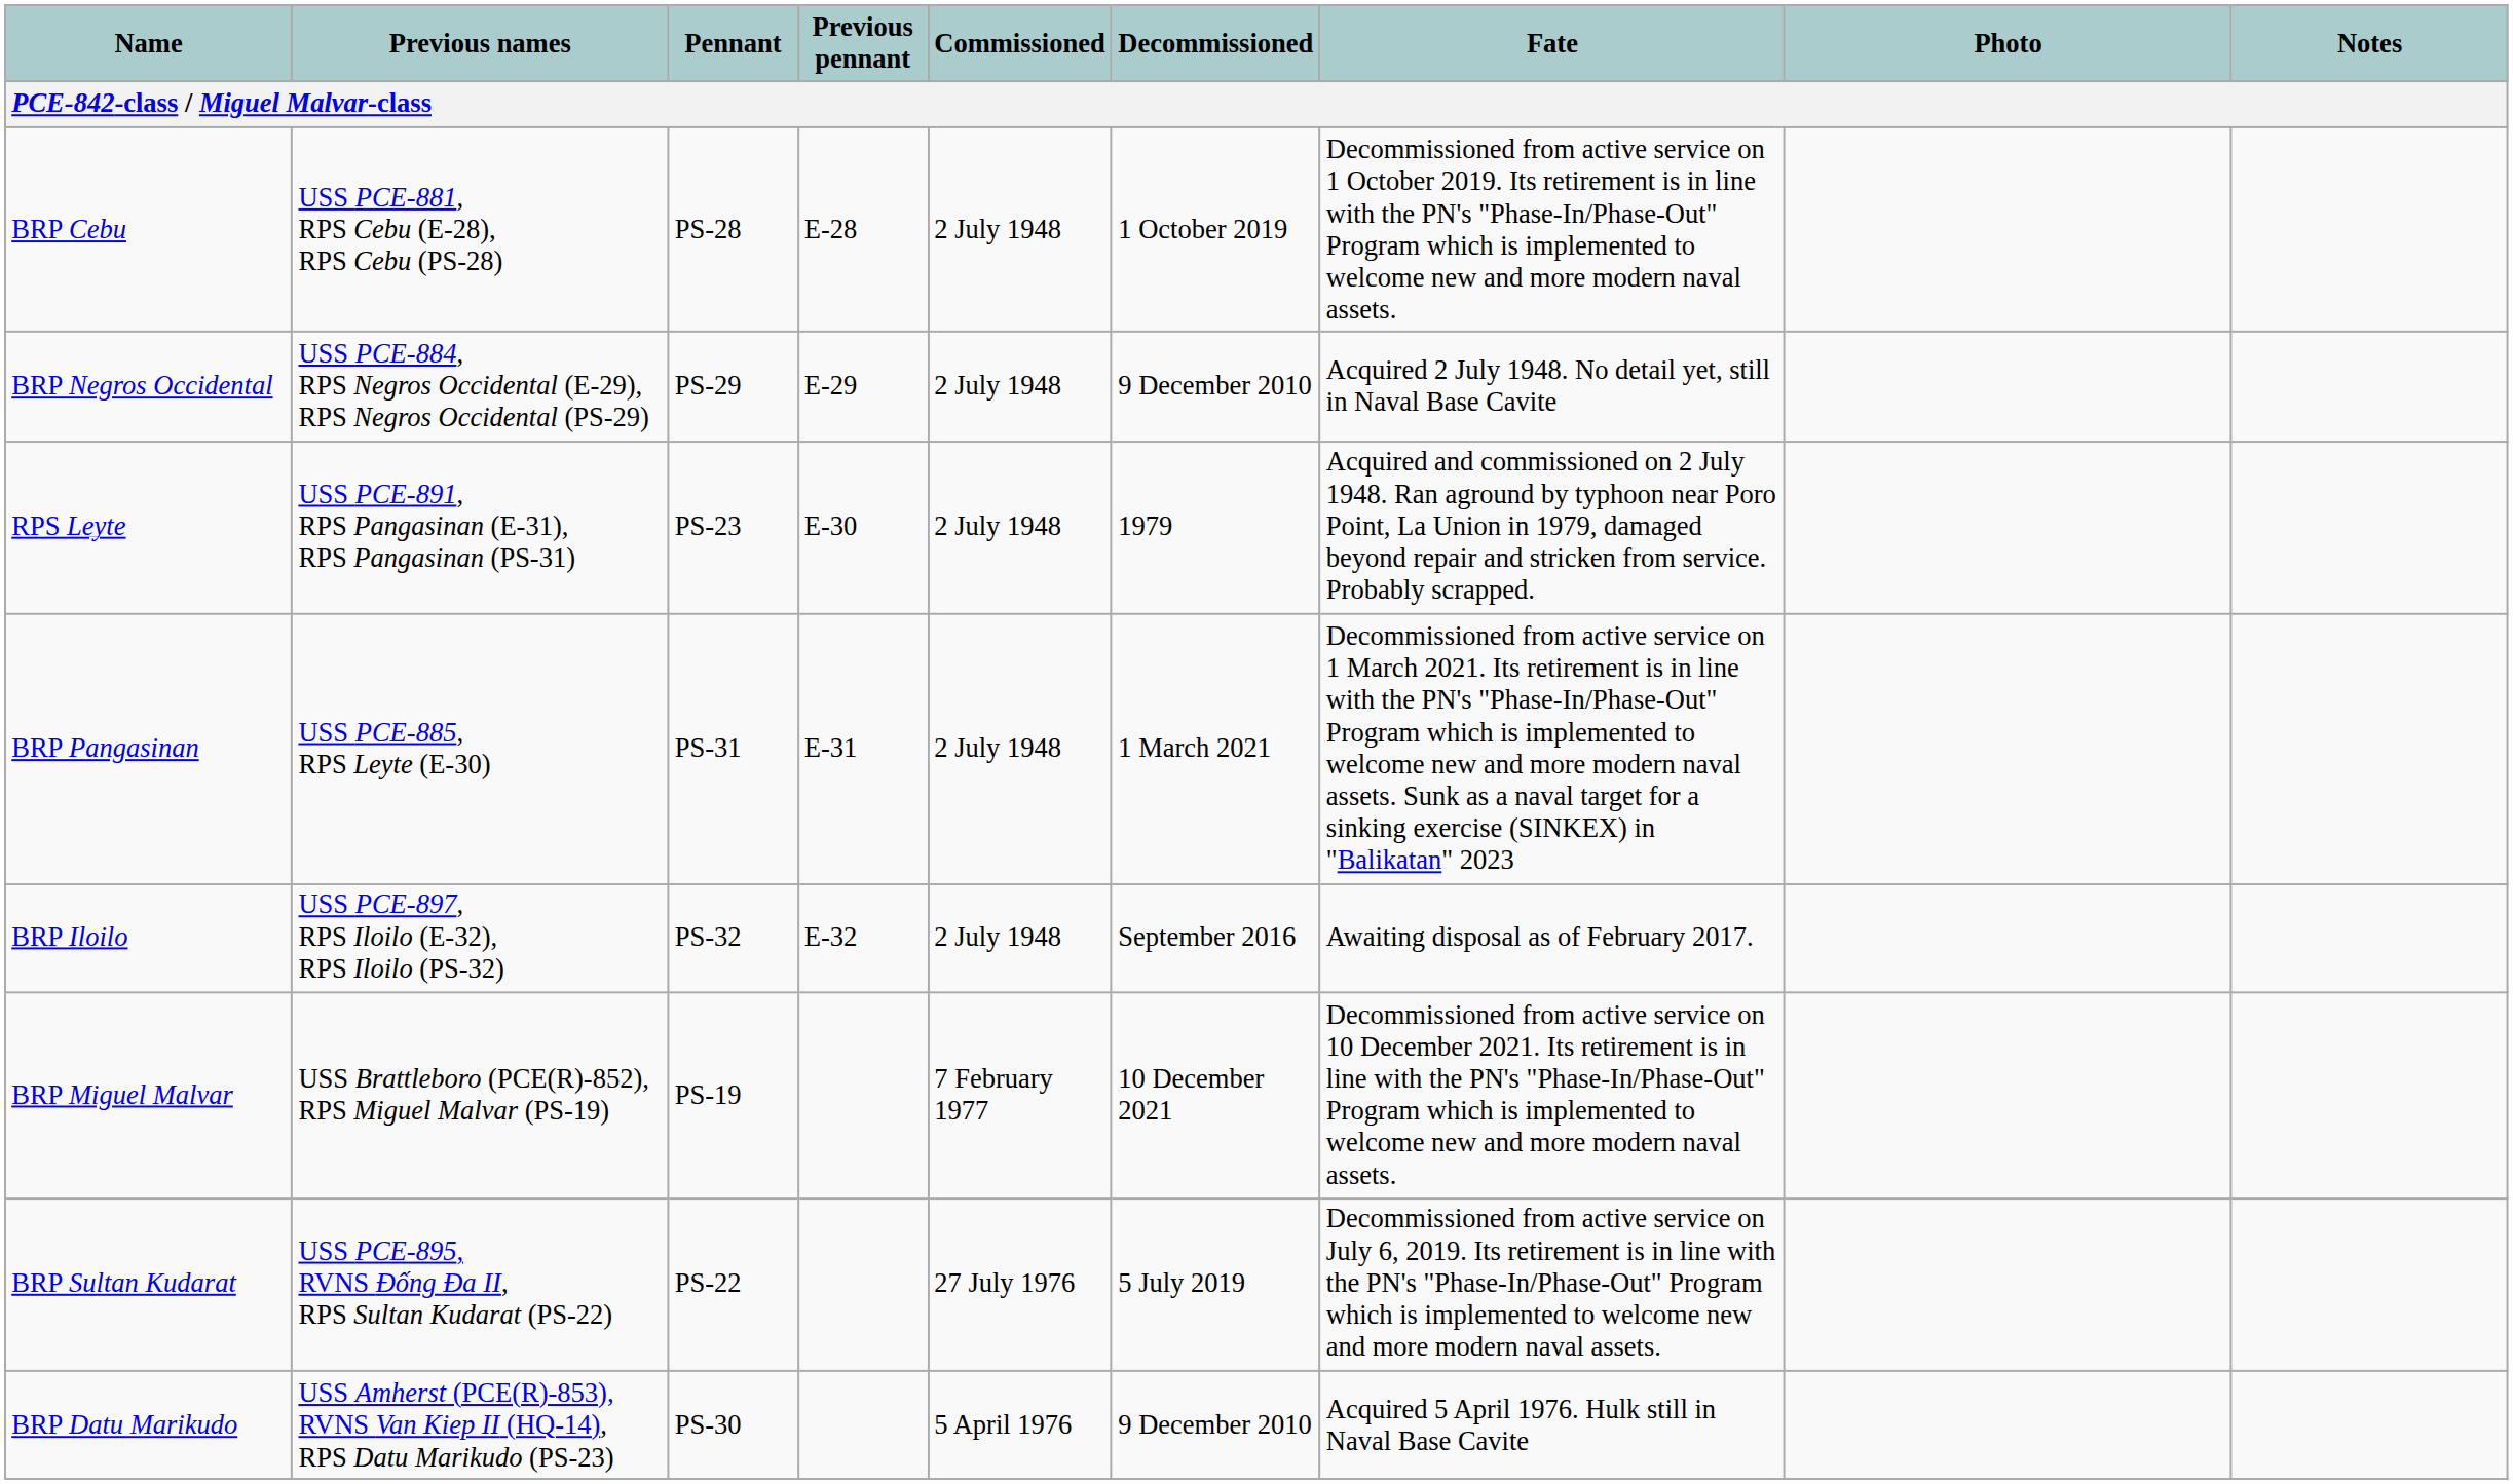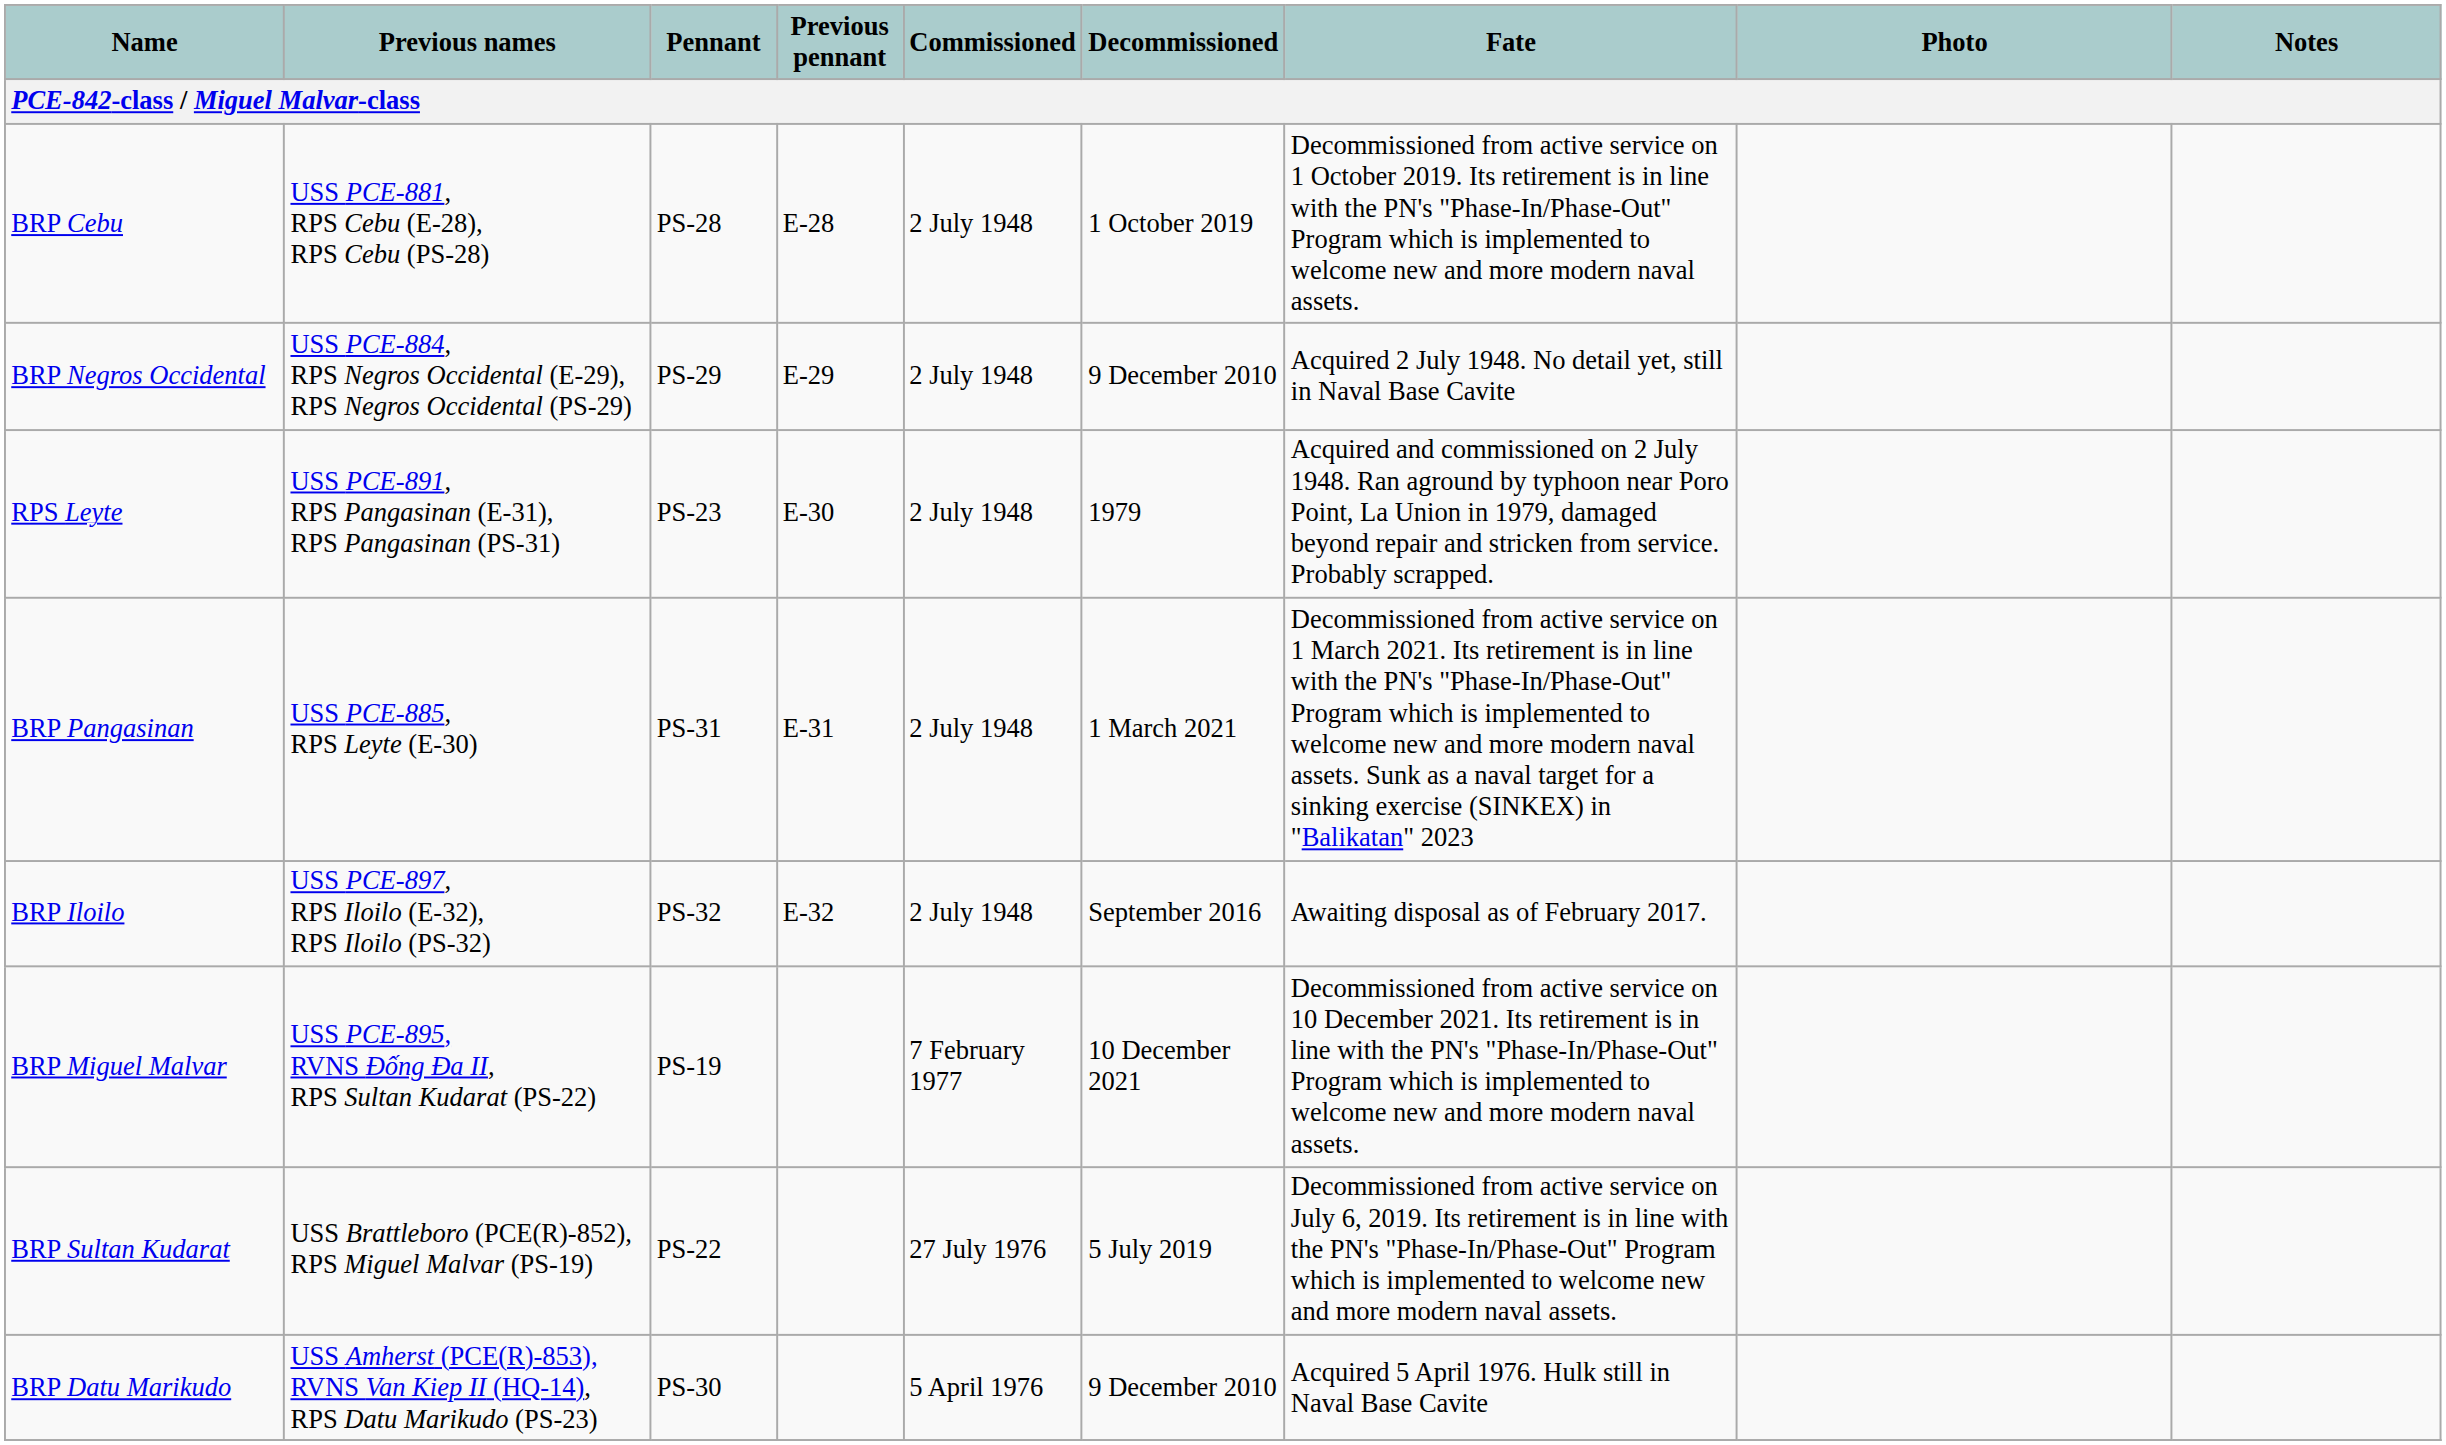BRP Miguel Malvar | Previous names: USS Brattleboro (PCE(R)-852), RPS Miguel Malvar (PS-19) -> USS PCE-895, RVNS Đống Đa II, RPS Sultan Kudarat (PS-22)
BRP Sultan Kudarat | Previous names: USS PCE-895, RVNS Đống Đa II, RPS Sultan Kudarat (PS-22) -> USS Brattleboro (PCE(R)-852), RPS Miguel Malvar (PS-19)
